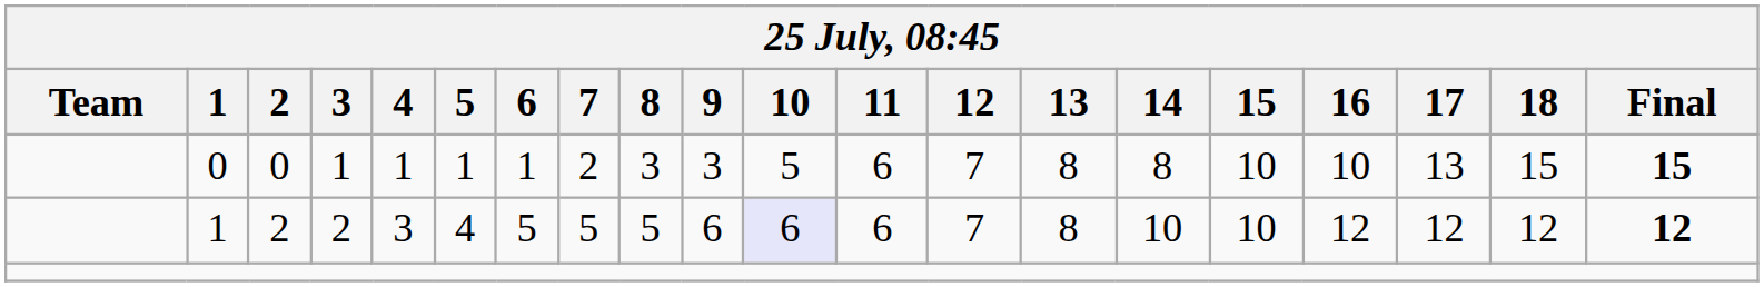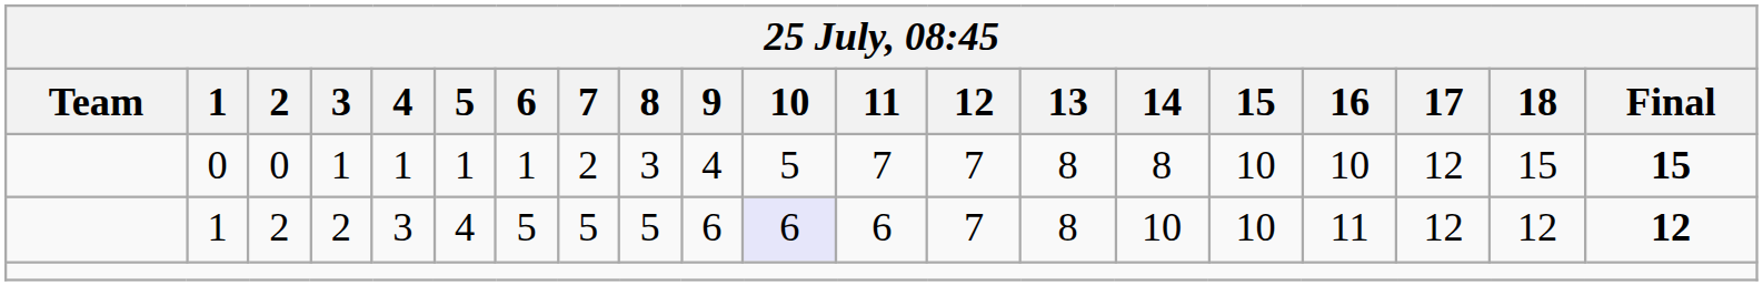row 3 | 9: 3 -> 4
row 3 | 11: 6 -> 7
row 3 | 17: 13 -> 12
row 4 | 16: 12 -> 11
